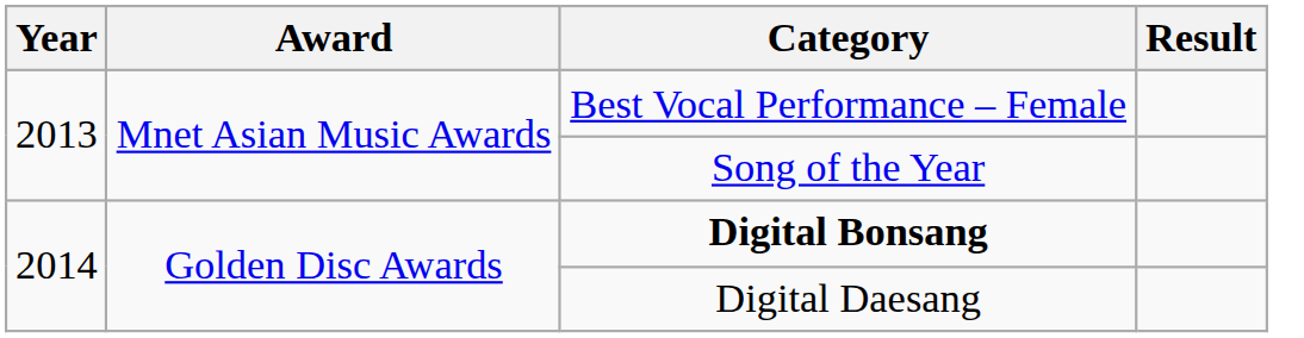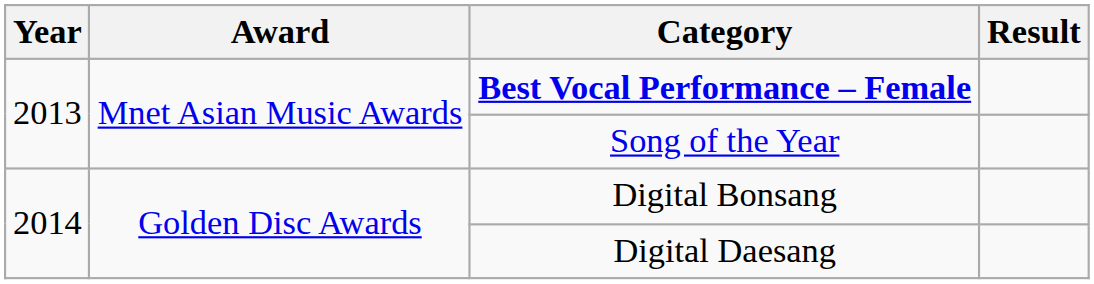Best Vocal Performance – Female | Category: normal -> bold
Digital Bonsang | Category: bold -> normal
